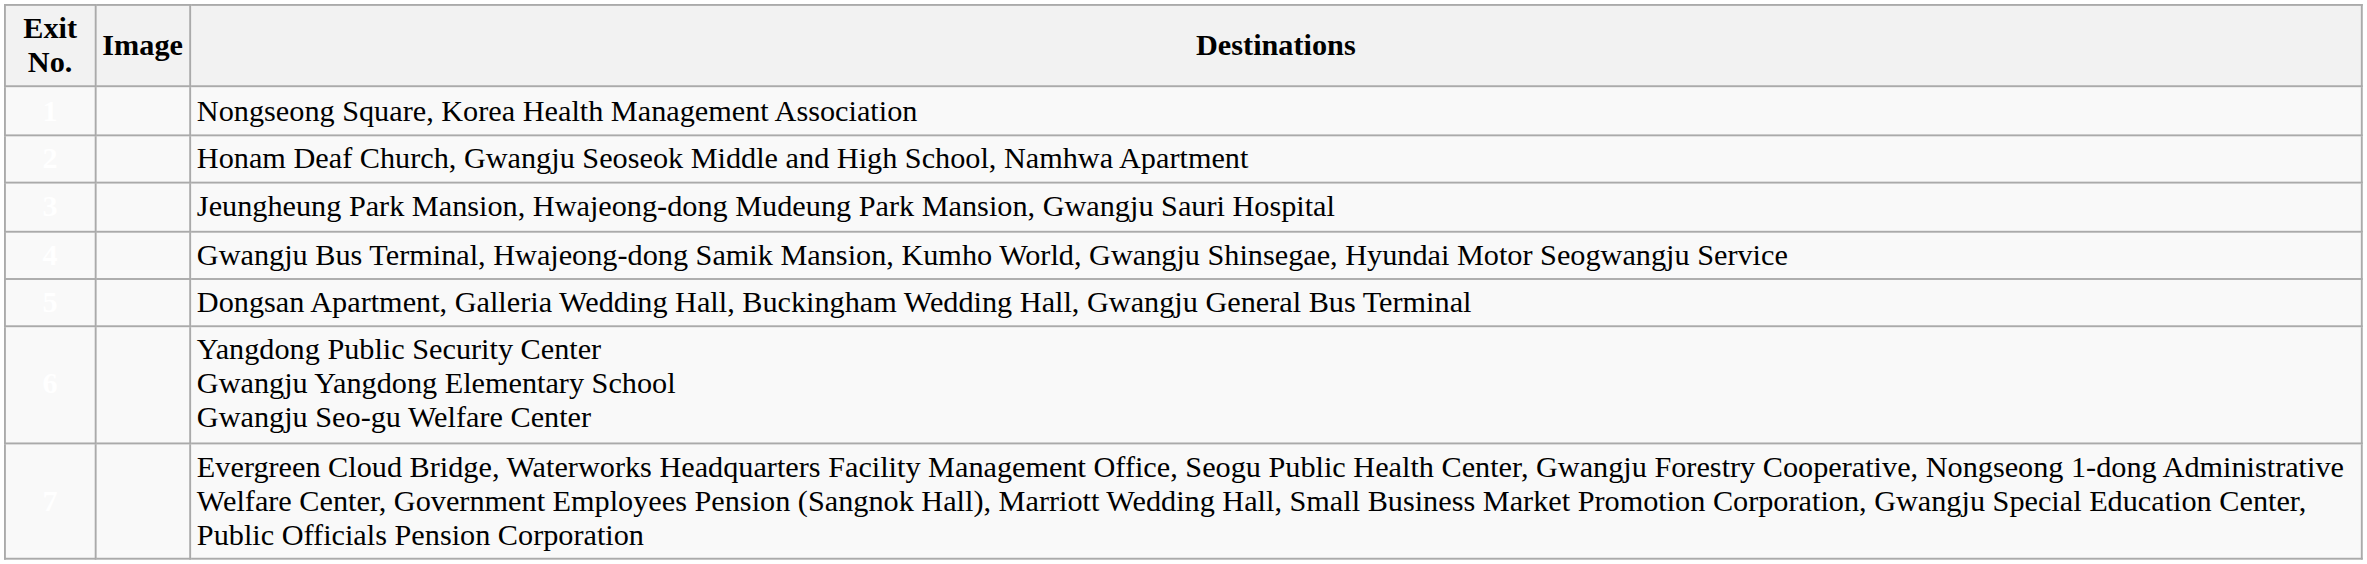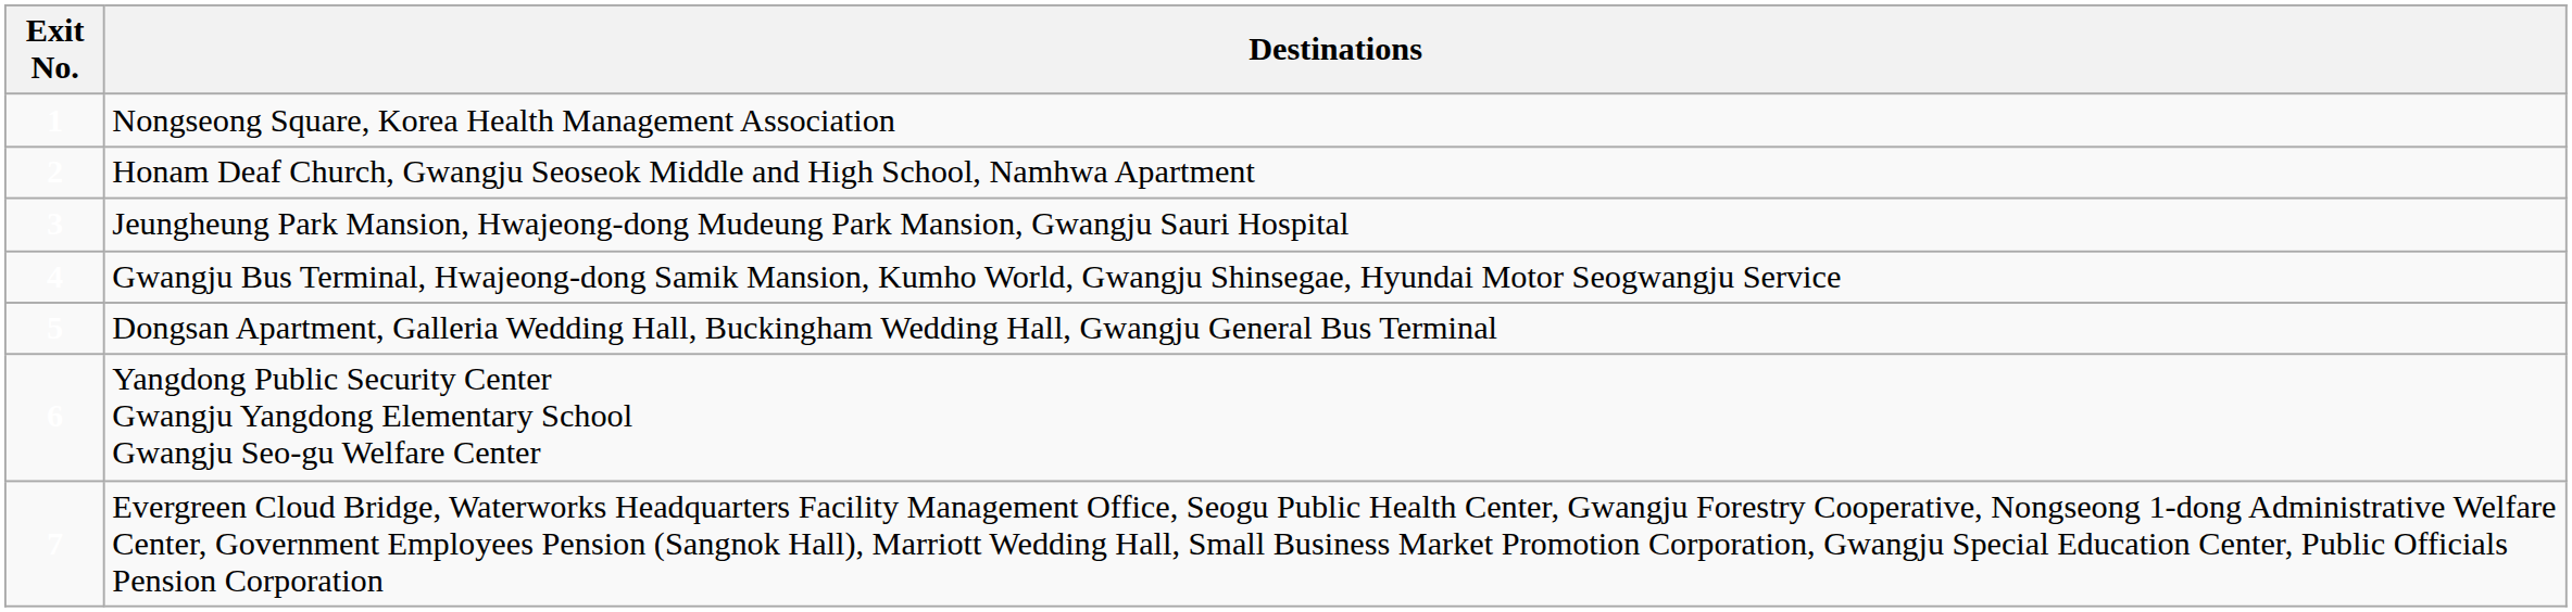- column: Image
